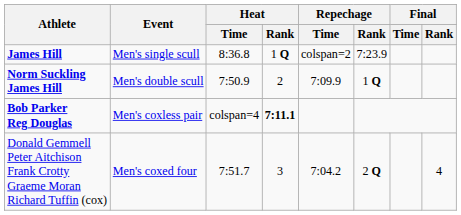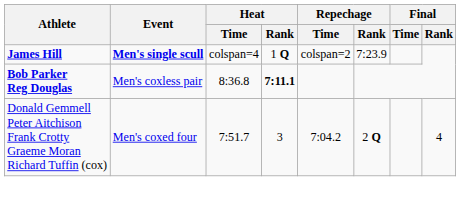James Hill | Event: normal -> bold
James Hill | Heat / Time: 8:36.8 -> colspan=4
- row: Norm Suckling James Hill | Men's double scull | 7:50.9 | 2 | 7:09.9 | 1 Q
Bob Parker Reg Douglas | Heat / Time: colspan=4 -> 8:36.8
